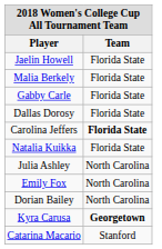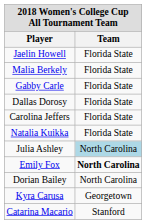Carolina Jeffers | Team: bold -> normal
Julia Ashley | Team: no background -> lightblue background
Emily Fox | Team: normal -> bold
Kyra Carusa | Team: bold -> normal
